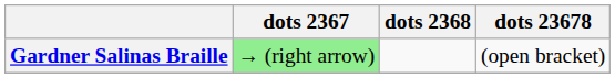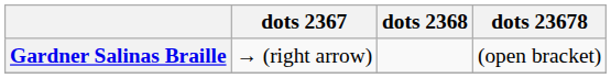Gardner Salinas Braille | dots 2367: lightgreen background -> no background
